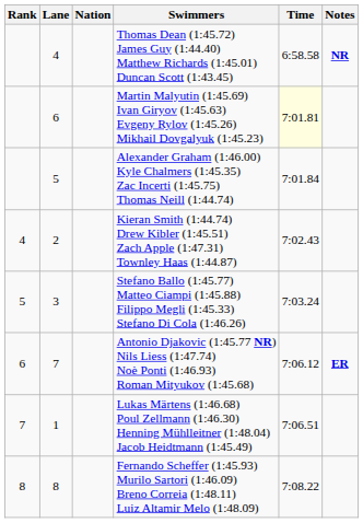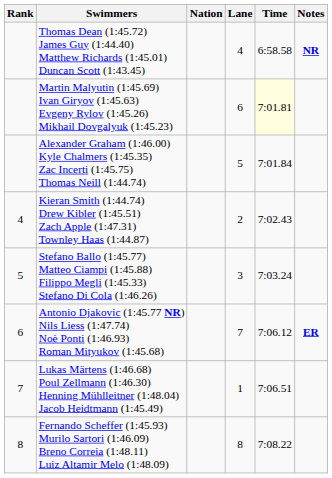columns swapped: Lane <-> Swimmers
